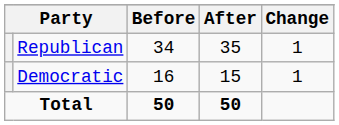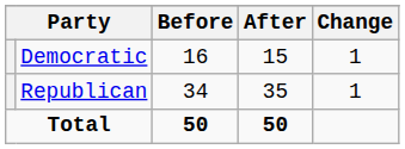rows swapped: Republican <-> Democratic
